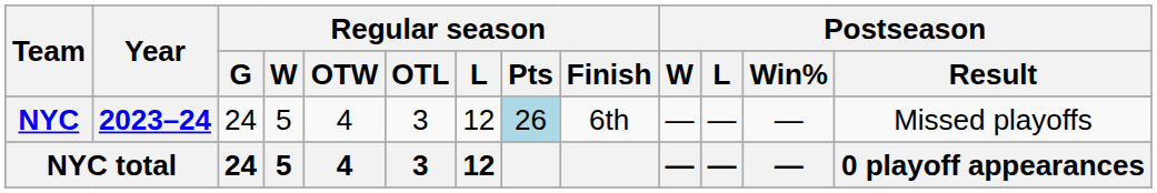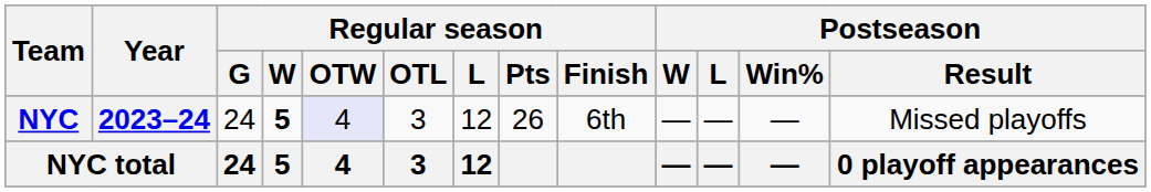NYC | Regular season / W: normal -> bold
NYC | Regular season / OTW: no background -> lavender background
NYC | Regular season / Pts: lightblue background -> no background
